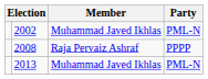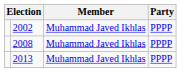2002 | Party: PML-N -> PPPP
2008 | Member: Raja Pervaiz Ashraf -> Muhammad Javed Ikhlas
2013 | Party: PML-N -> PPPP
